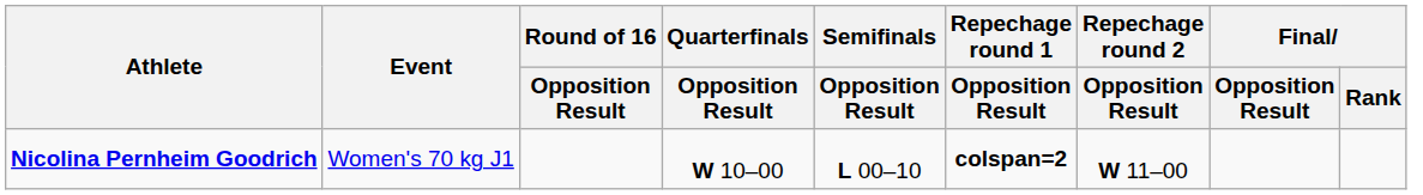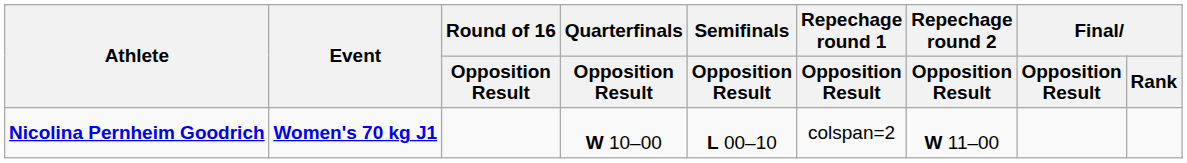Nicolina Pernheim Goodrich | Event: normal -> bold
Nicolina Pernheim Goodrich | Repechage round 1 / Opposition Result: bold -> normal
